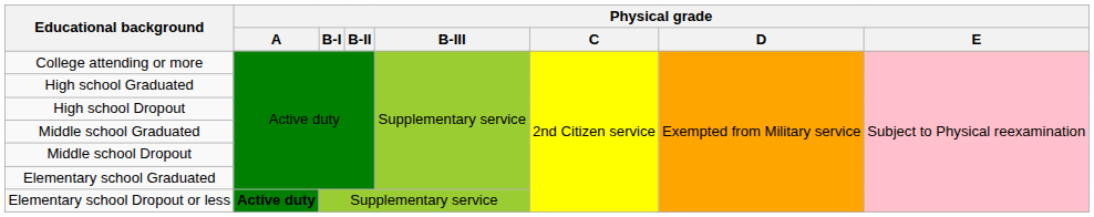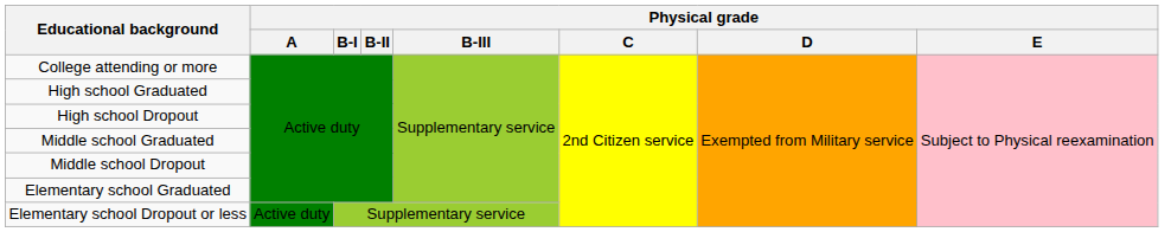Elementary school Dropout or less | Physical grade / A: bold -> normal
